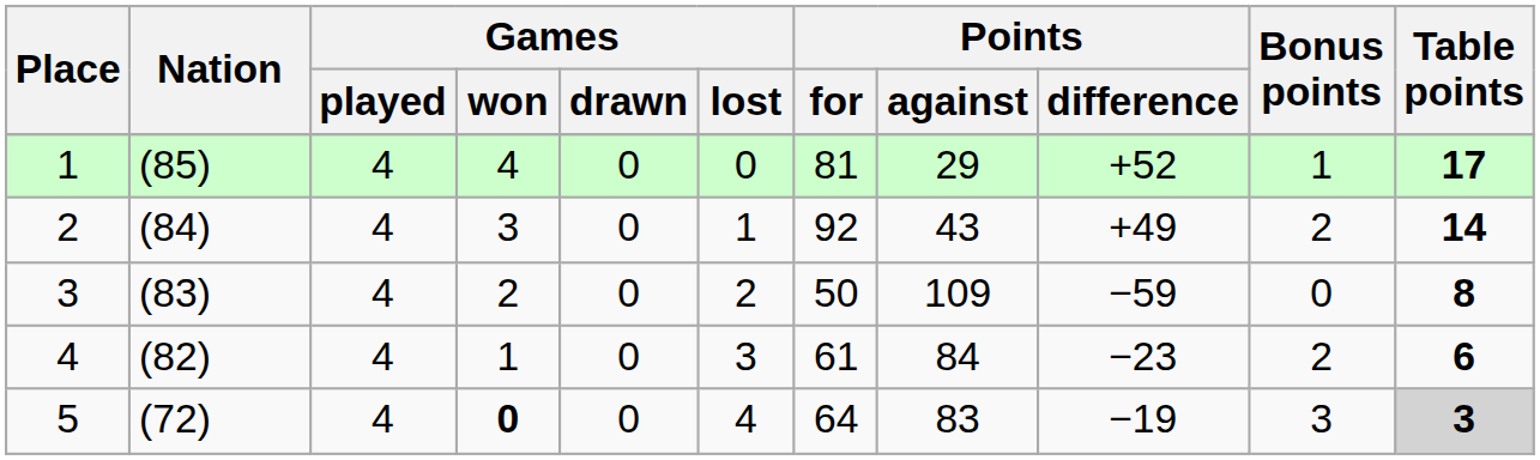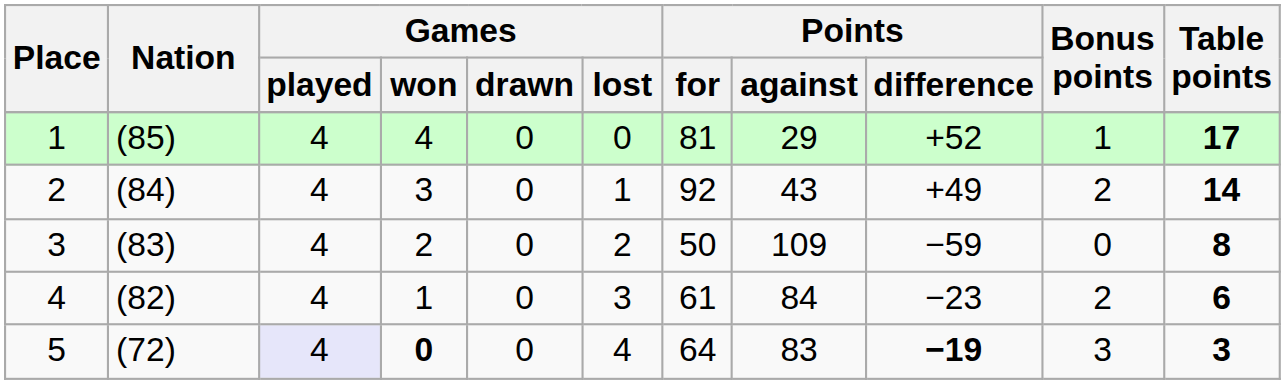5 | Games / played: no background -> lavender background
5 | Points / difference: normal -> bold
5 | Table points: lightgrey background -> no background
